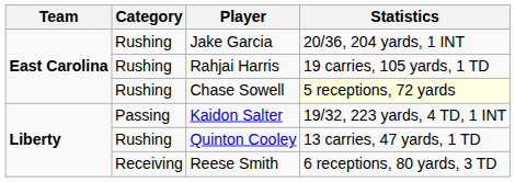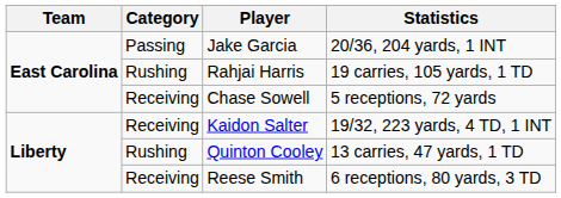Jake Garcia | Category: Rushing -> Passing
Chase Sowell | Category: Rushing -> Receiving
Chase Sowell | Statistics: lightyellow background -> no background
Kaidon Salter | Category: Passing -> Receiving
